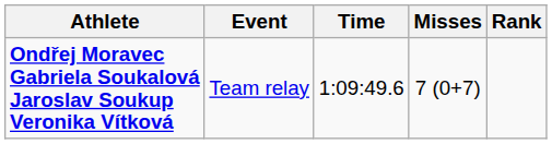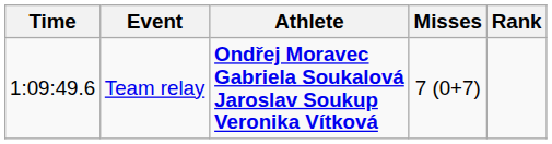columns swapped: Athlete <-> Time
